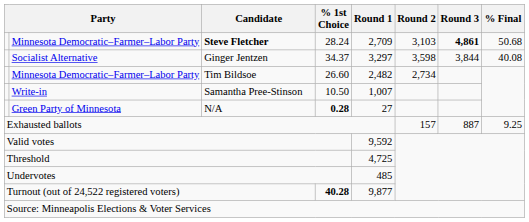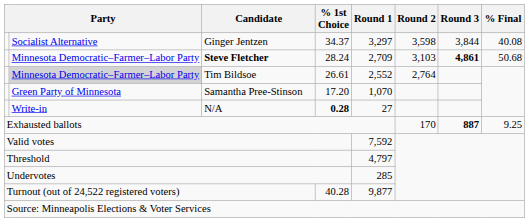rows swapped: Steve Fletcher <-> Ginger Jentzen
Tim Bildsoe | column 2: no background -> lightgrey background
Tim Bildsoe | % 1st Choice: 26.60 -> 26.61
Tim Bildsoe | Round 1: 2,482 -> 2,552
Tim Bildsoe | Round 2: 2,734 -> 2,764
Samantha Pree-Stinson | column 2: Write-in -> Green Party of Minnesota
Samantha Pree-Stinson | % 1st Choice: 10.50 -> 17.20
Samantha Pree-Stinson | Round 1: 1,007 -> 1,070
N/A | column 2: Green Party of Minnesota -> Write-in
Exhausted ballots | Round 2: 157 -> 170
Exhausted ballots | Round 3: normal -> bold
Valid votes | Round 1: 9,592 -> 7,592
Threshold | Round 1: 4,725 -> 4,797
Undervotes | Round 1: 485 -> 285
Turnout (out of 24,522 registered voters) | % 1st Choice: bold -> normal
